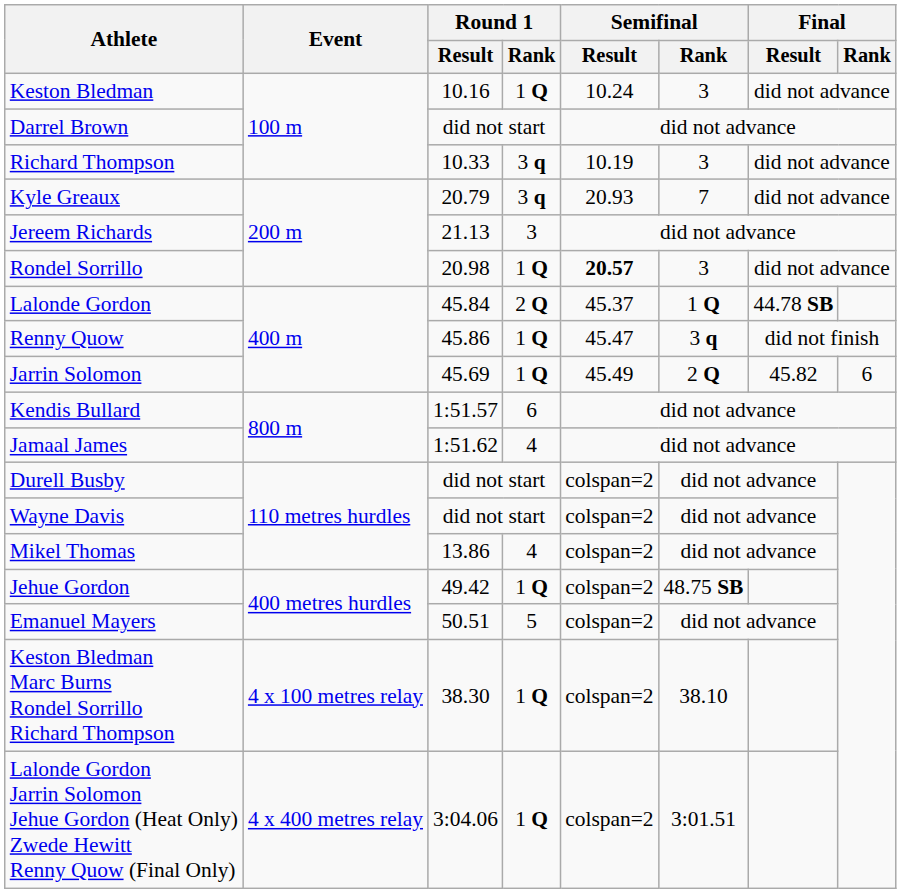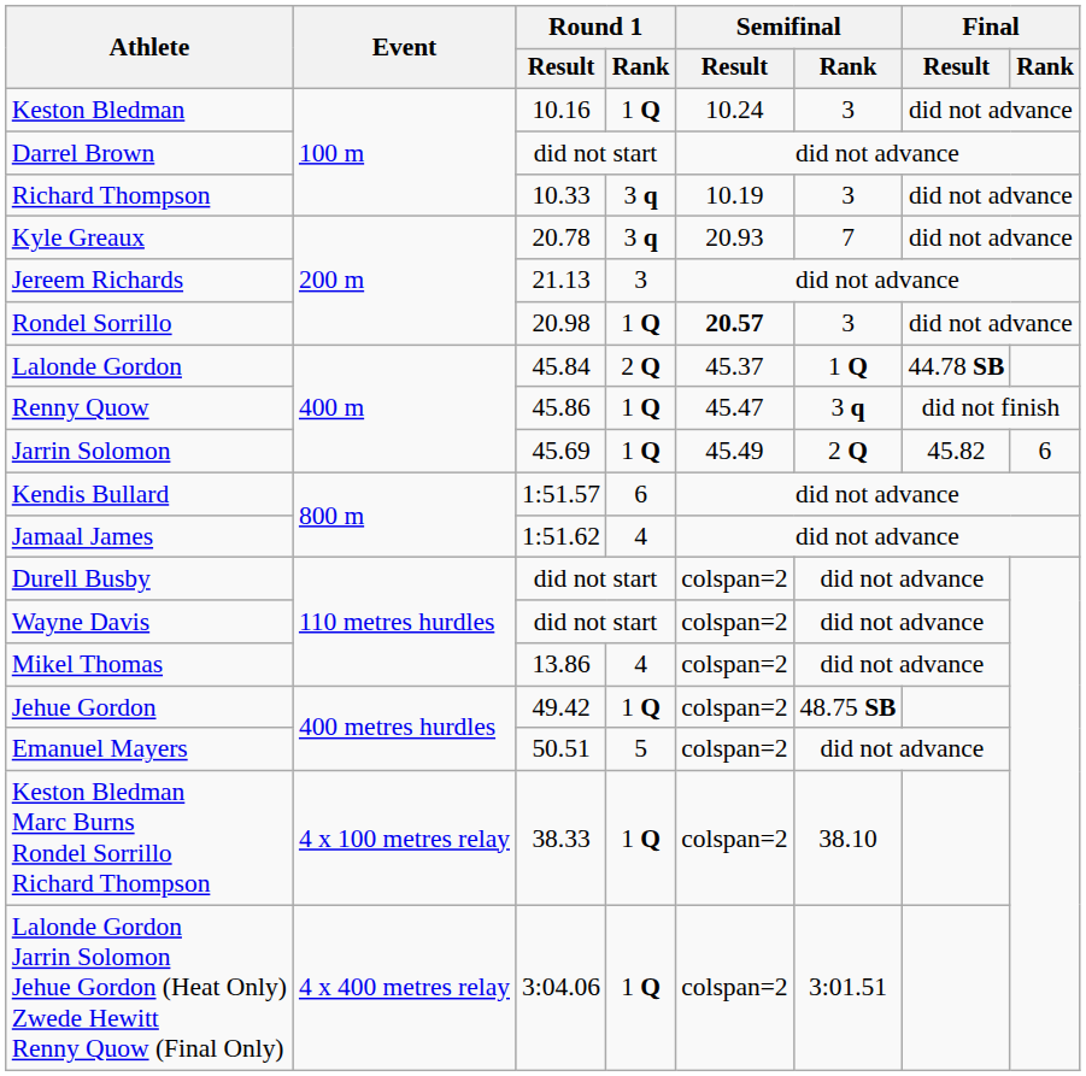Kyle Greaux | Round 1 / Result: 20.79 -> 20.78
Keston Bledman Marc Burns Rondel Sorrillo Richard Thompson | Round 1 / Result: 38.30 -> 38.33
